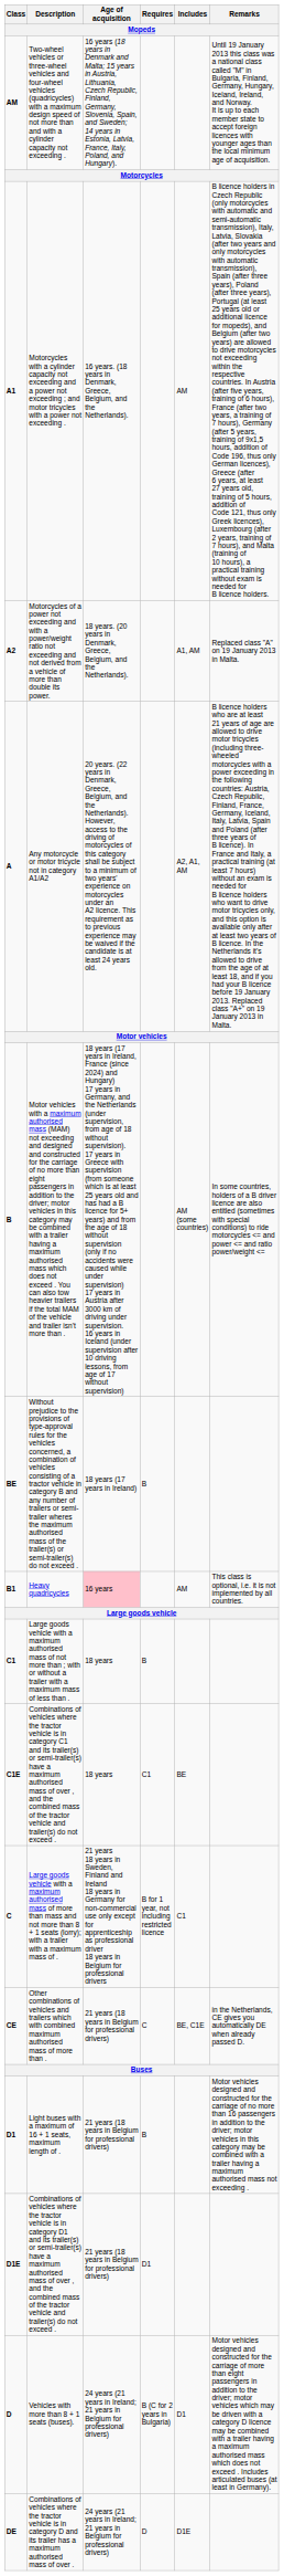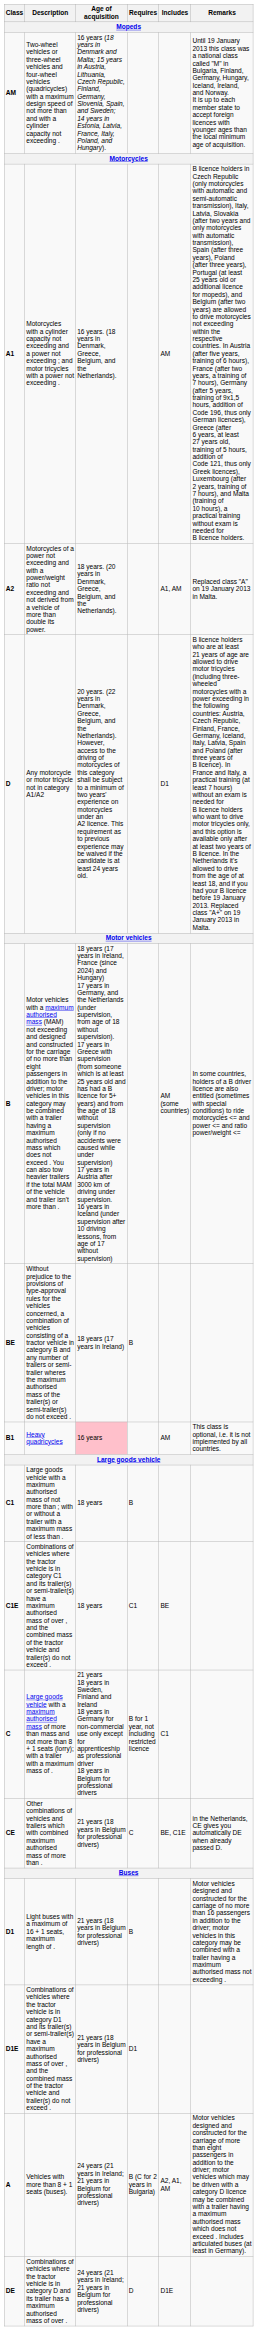Any motorcycle or motor tricycle not in category A1/A2 | Class: A -> D
Any motorcycle or motor tricycle not in category A1/A2 | Includes: A2, A1, AM -> D1
Vehicles with more than 8 + 1 seats (buses). | Class: D -> A
Vehicles with more than 8 + 1 seats (buses). | Includes: D1 -> A2, A1, AM
